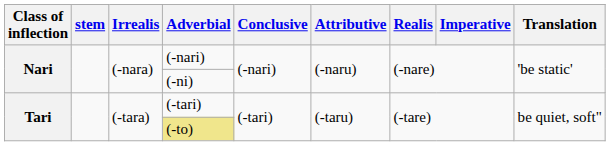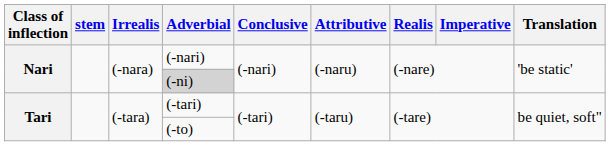(-ni) | Adverbial: no background -> lightgrey background
(-to) | Adverbial: khaki background -> no background
